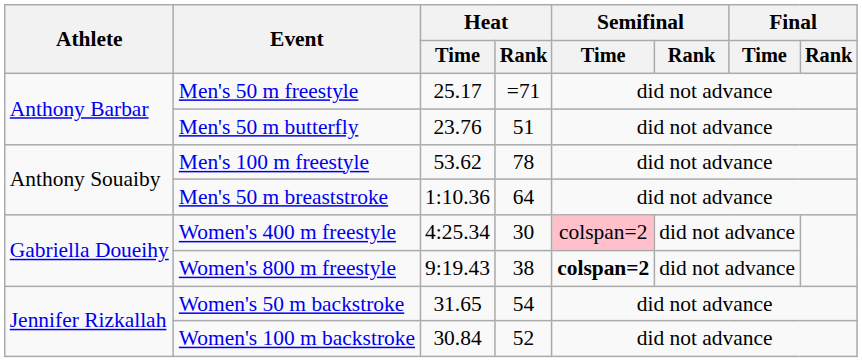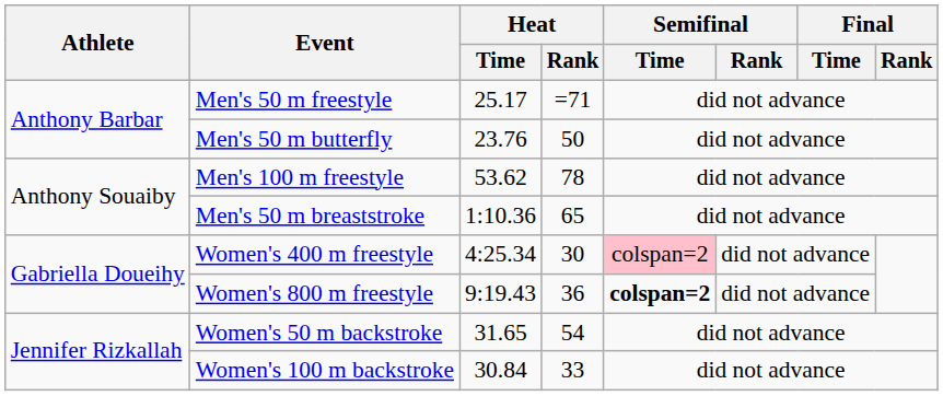Men's 50 m butterfly | Heat / Rank: 51 -> 50
Men's 50 m breaststroke | Heat / Rank: 64 -> 65
Women's 800 m freestyle | Heat / Rank: 38 -> 36
Women's 100 m backstroke | Heat / Rank: 52 -> 33
